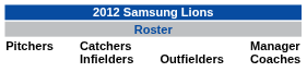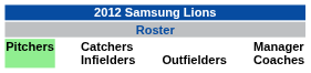Pitchers | column 1: no background -> lightgreen background
